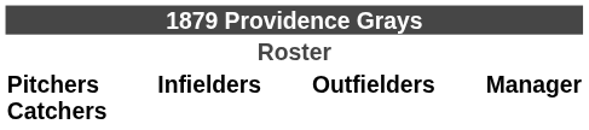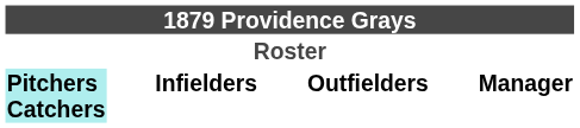Pitchers Catchers | column 1: no background -> paleturquoise background
